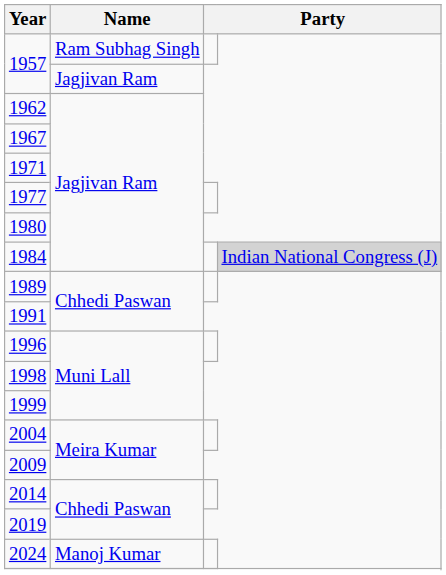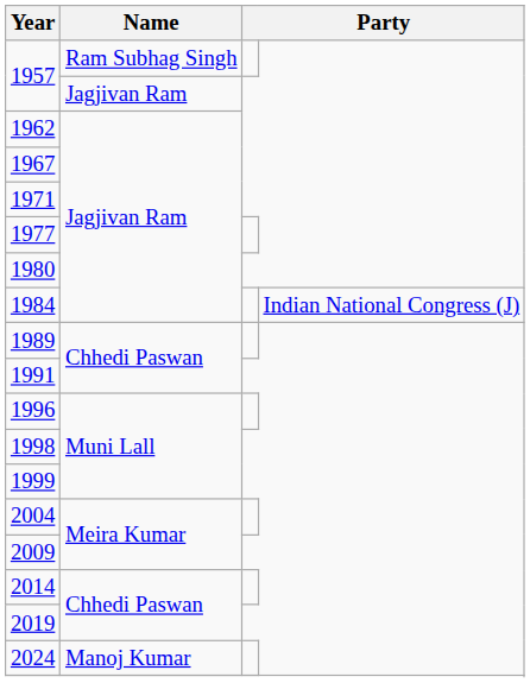1984 | column 4: lightgrey background -> no background
